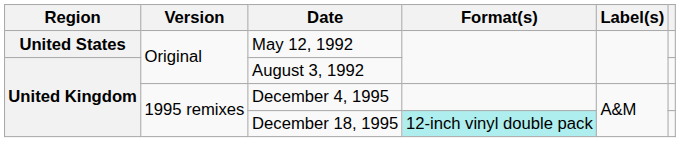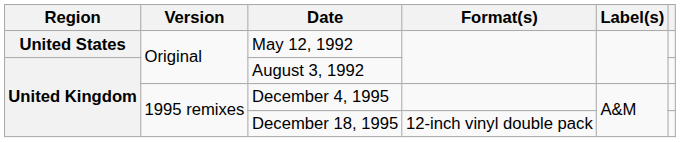December 18, 1995 | Format(s): paleturquoise background -> no background
